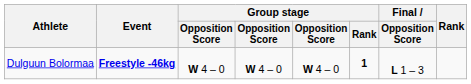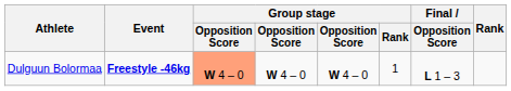Dulguun Bolormaa | column 3: no background -> lightsalmon background
Dulguun Bolormaa | Group stage / Rank: bold -> normal
